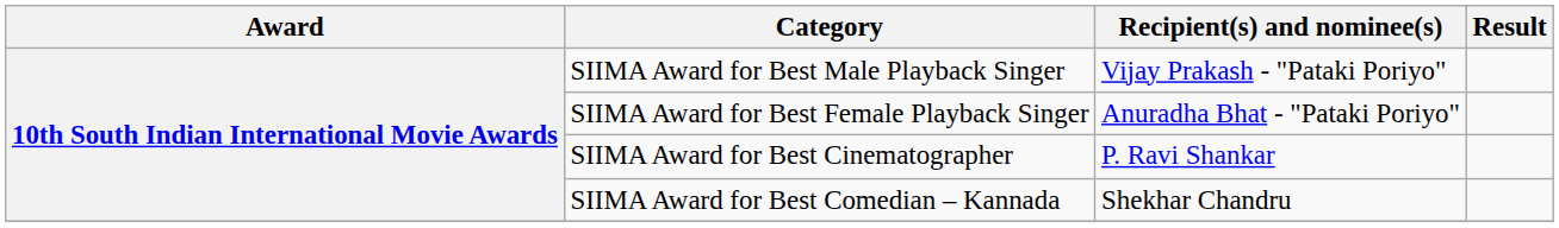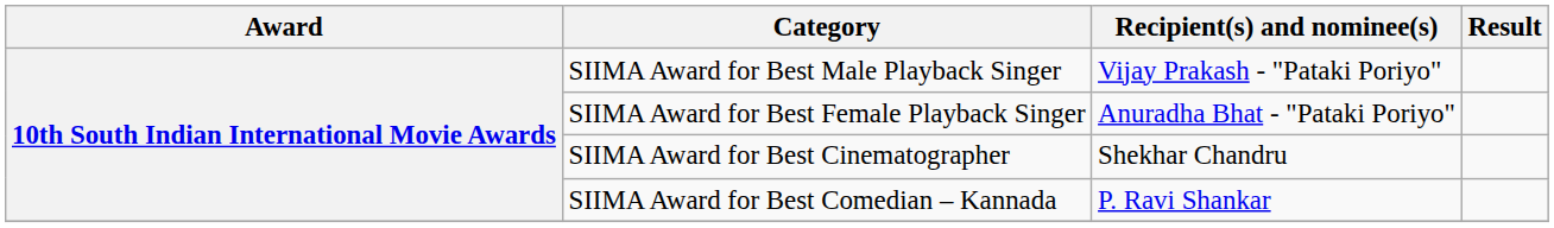SIIMA Award for Best Cinematographer | Recipient(s) and nominee(s): P. Ravi Shankar -> Shekhar Chandru
SIIMA Award for Best Comedian – Kannada | Recipient(s) and nominee(s): Shekhar Chandru -> P. Ravi Shankar
